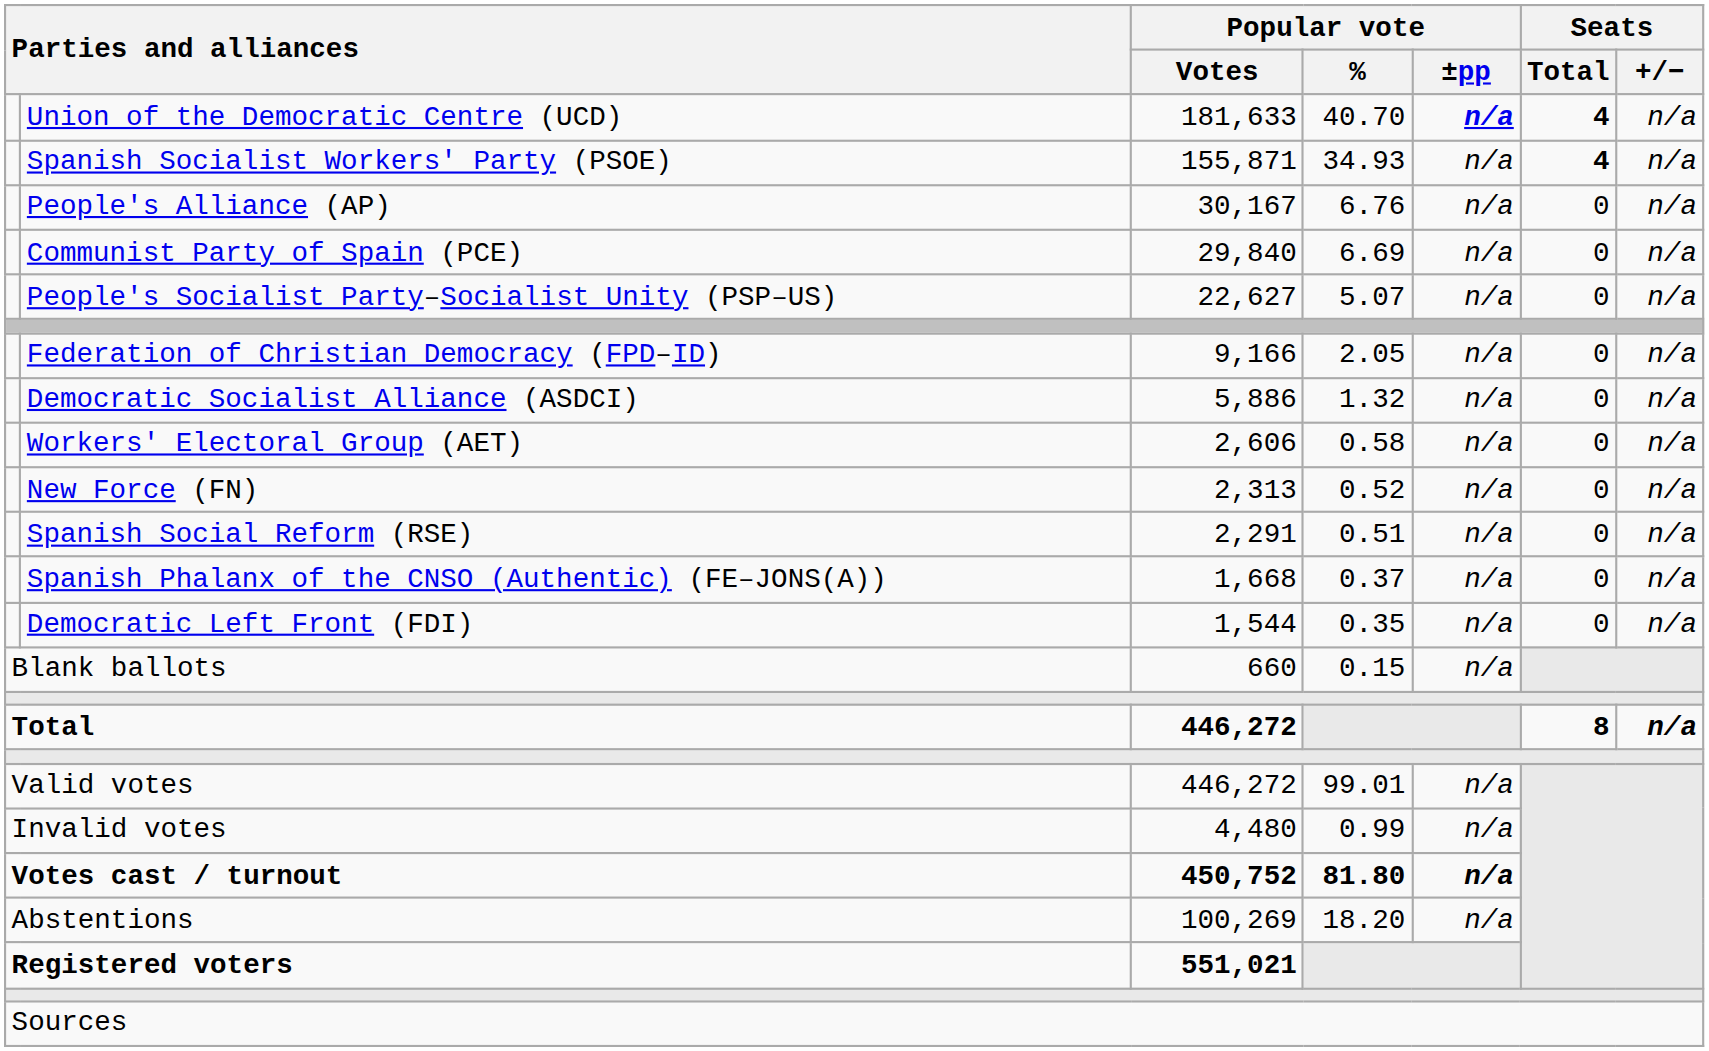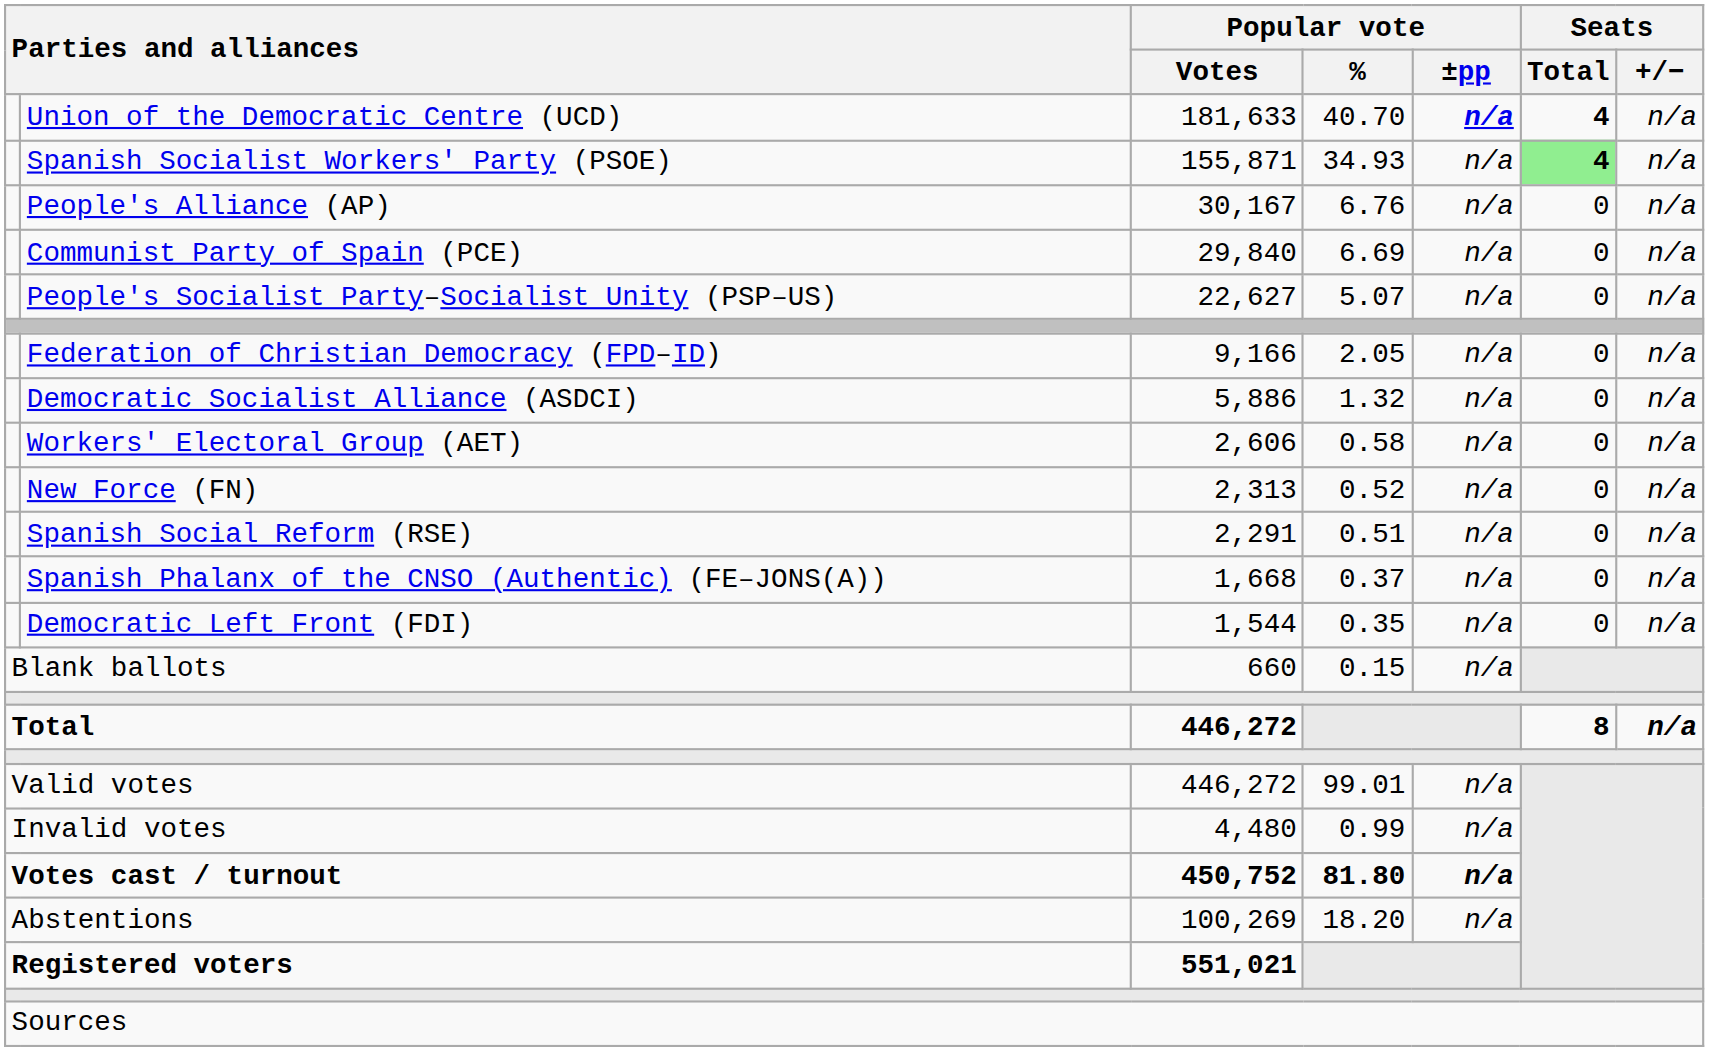Spanish Socialist Workers' Party (PSOE) | Seats / Total: no background -> lightgreen background
